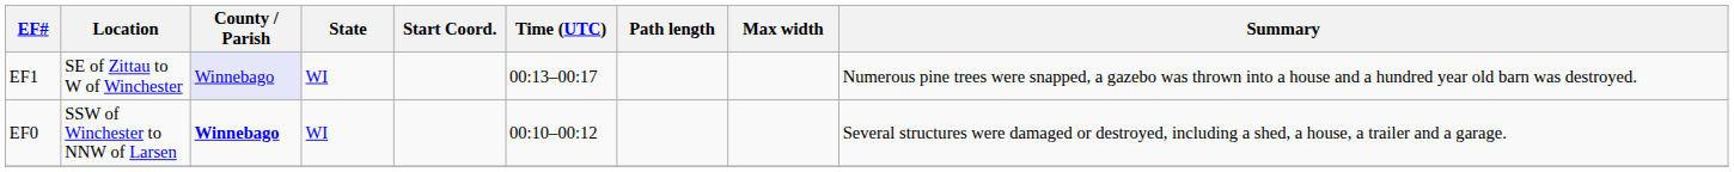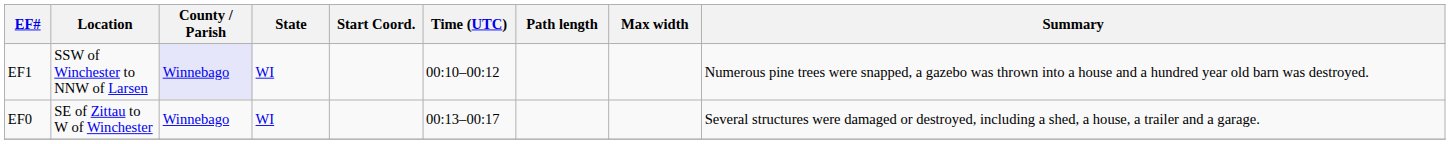EF1 | Location: SE of Zittau to W of Winchester -> SSW of Winchester to NNW of Larsen
EF1 | Time (UTC): 00:13–00:17 -> 00:10–00:12
EF0 | Location: SSW of Winchester to NNW of Larsen -> SE of Zittau to W of Winchester
EF0 | County / Parish: bold -> normal
EF0 | Time (UTC): 00:10–00:12 -> 00:13–00:17
